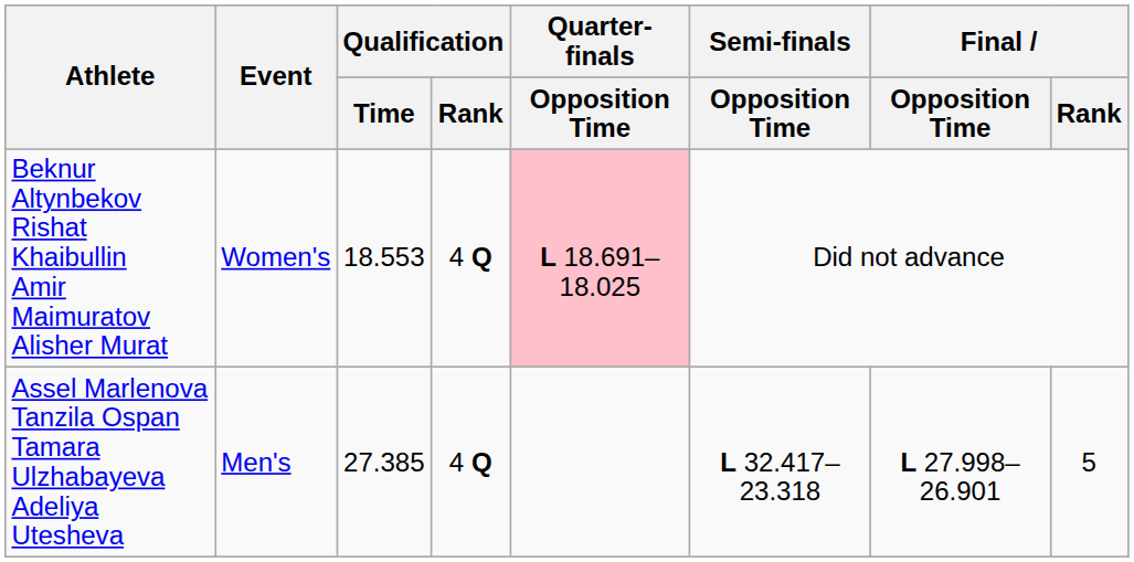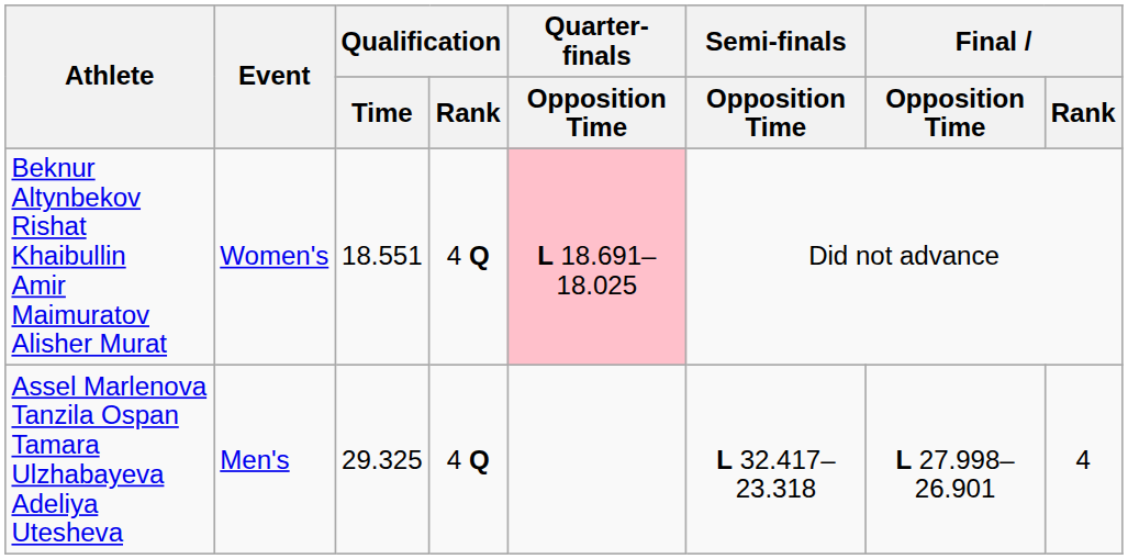row 3 | Qualification / Time: 18.553 -> 18.551
row 4 | Qualification / Time: 27.385 -> 29.325
row 4 | Final / Rank: 5 -> 4
